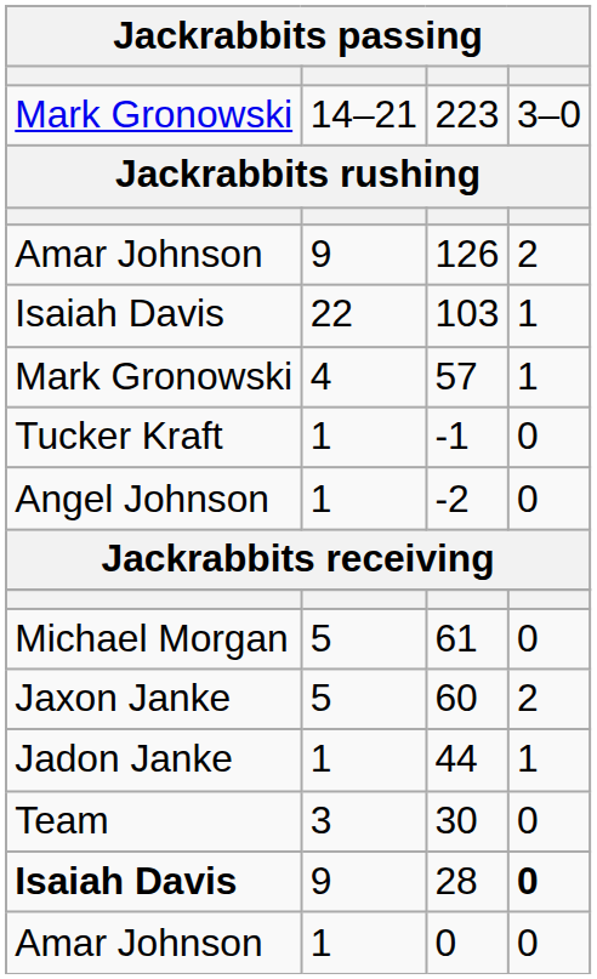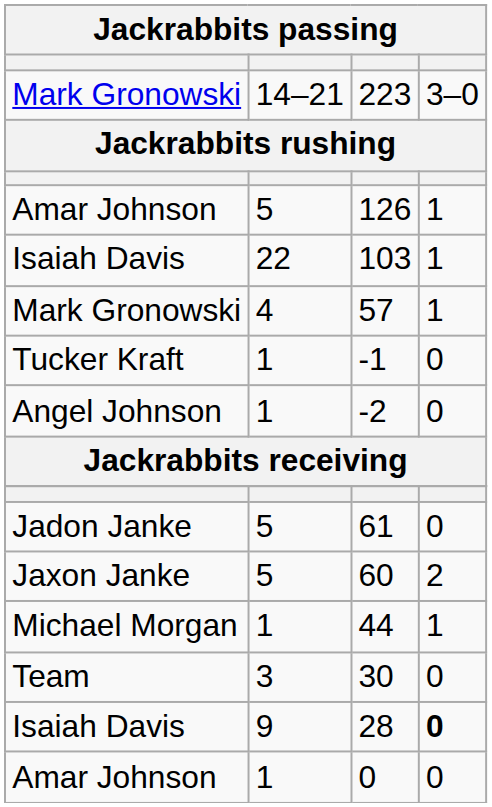126 | column 2: 9 -> 5
126 | column 4: 2 -> 1
61 | column 1: Michael Morgan -> Jadon Janke
44 | column 1: Jadon Janke -> Michael Morgan
28 | column 1: bold -> normal
